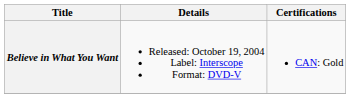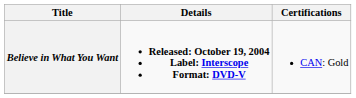Believe in What You Want | Details: normal -> bold
